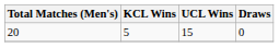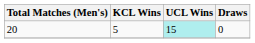20 | UCL Wins: no background -> paleturquoise background
